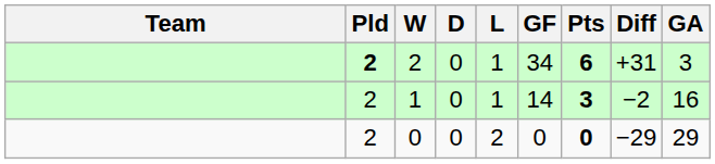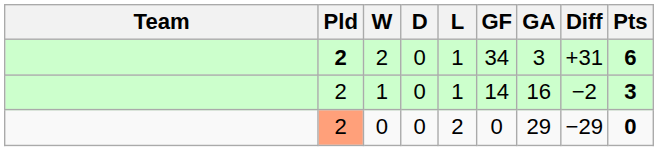columns swapped: GA <-> Pts
row 4 | Pld: no background -> lightsalmon background
